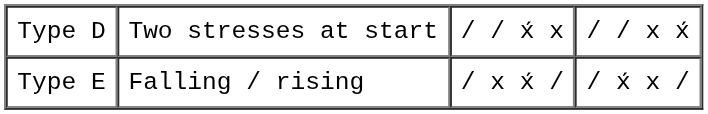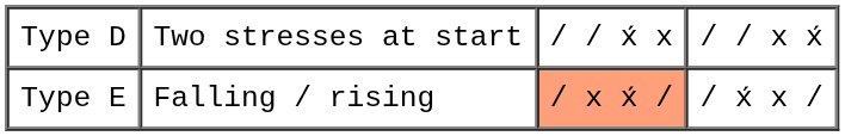Type E | column 3: no background -> lightsalmon background
